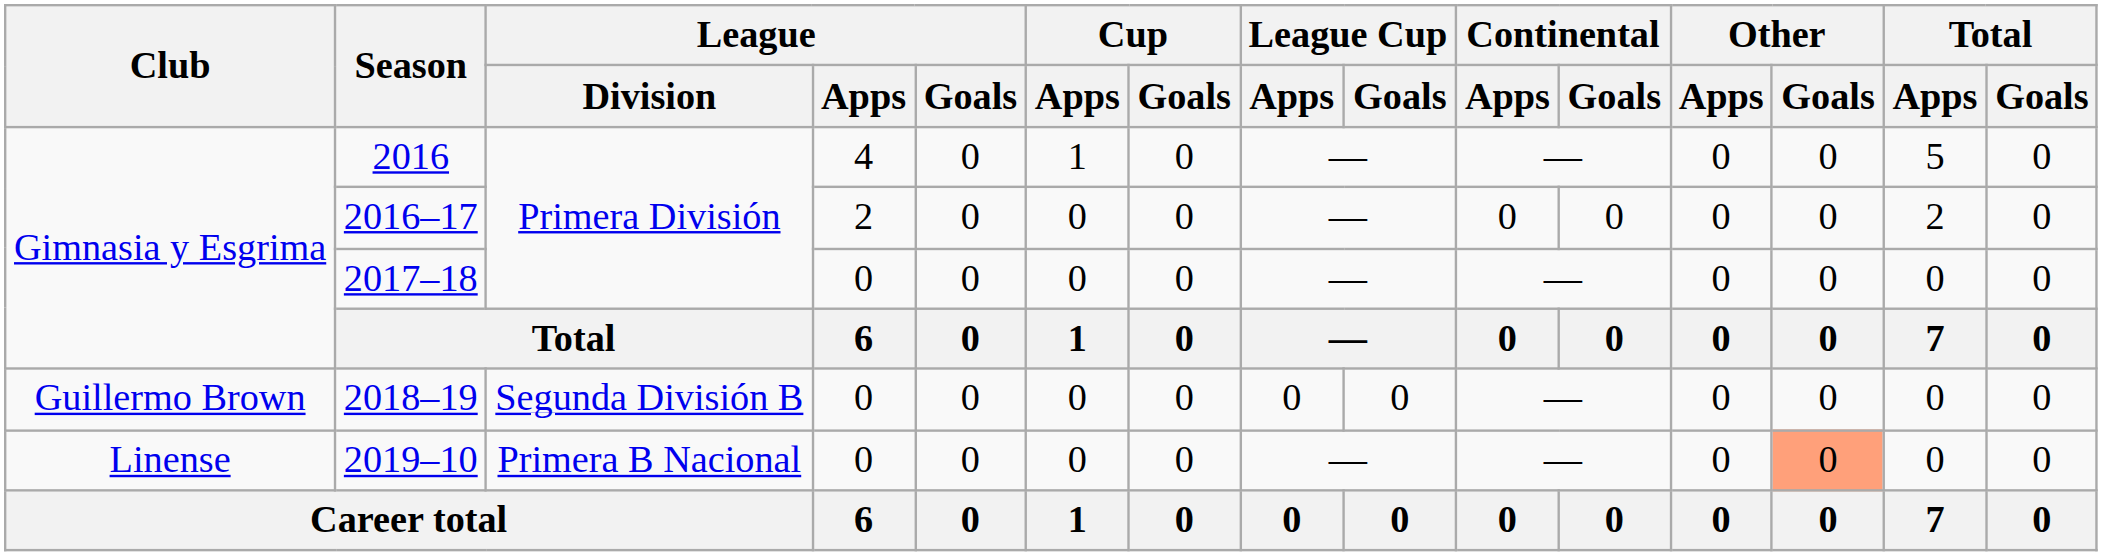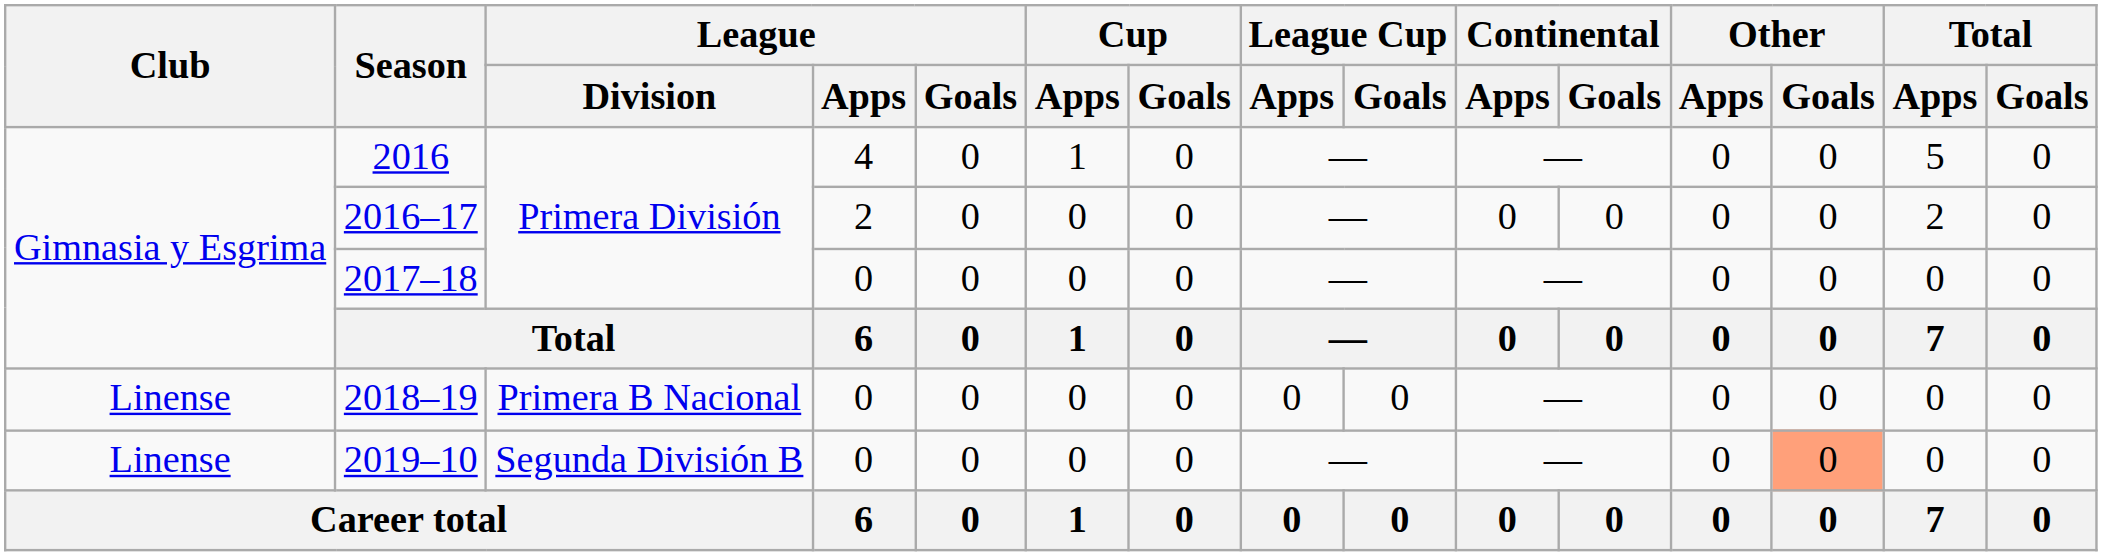2018–19 | Club: Guillermo Brown -> Linense
2018–19 | League / Division: Segunda División B -> Primera B Nacional
2019–10 | League / Division: Primera B Nacional -> Segunda División B
